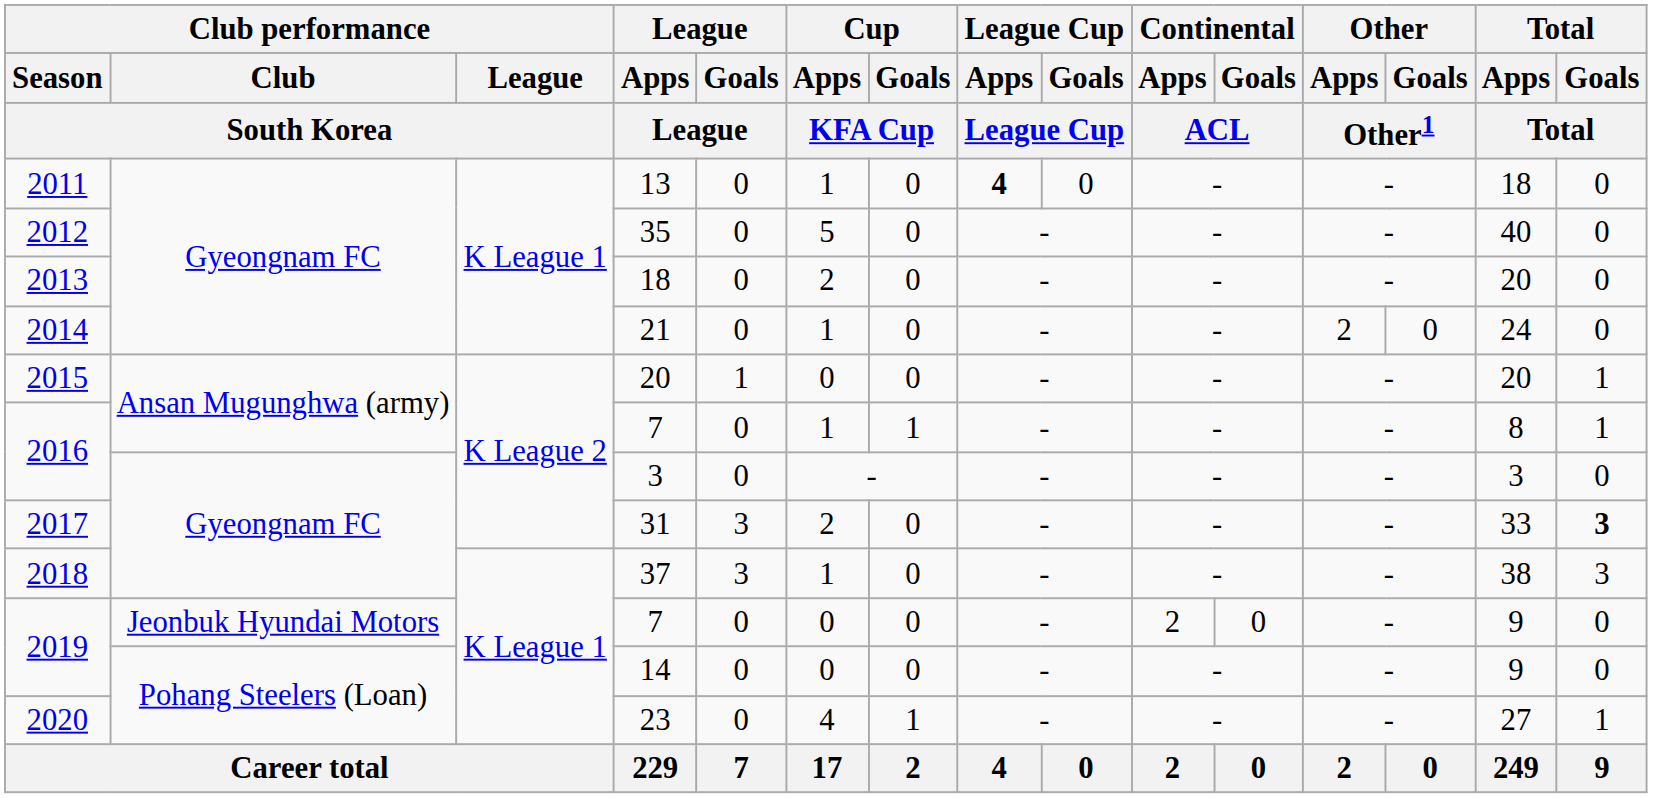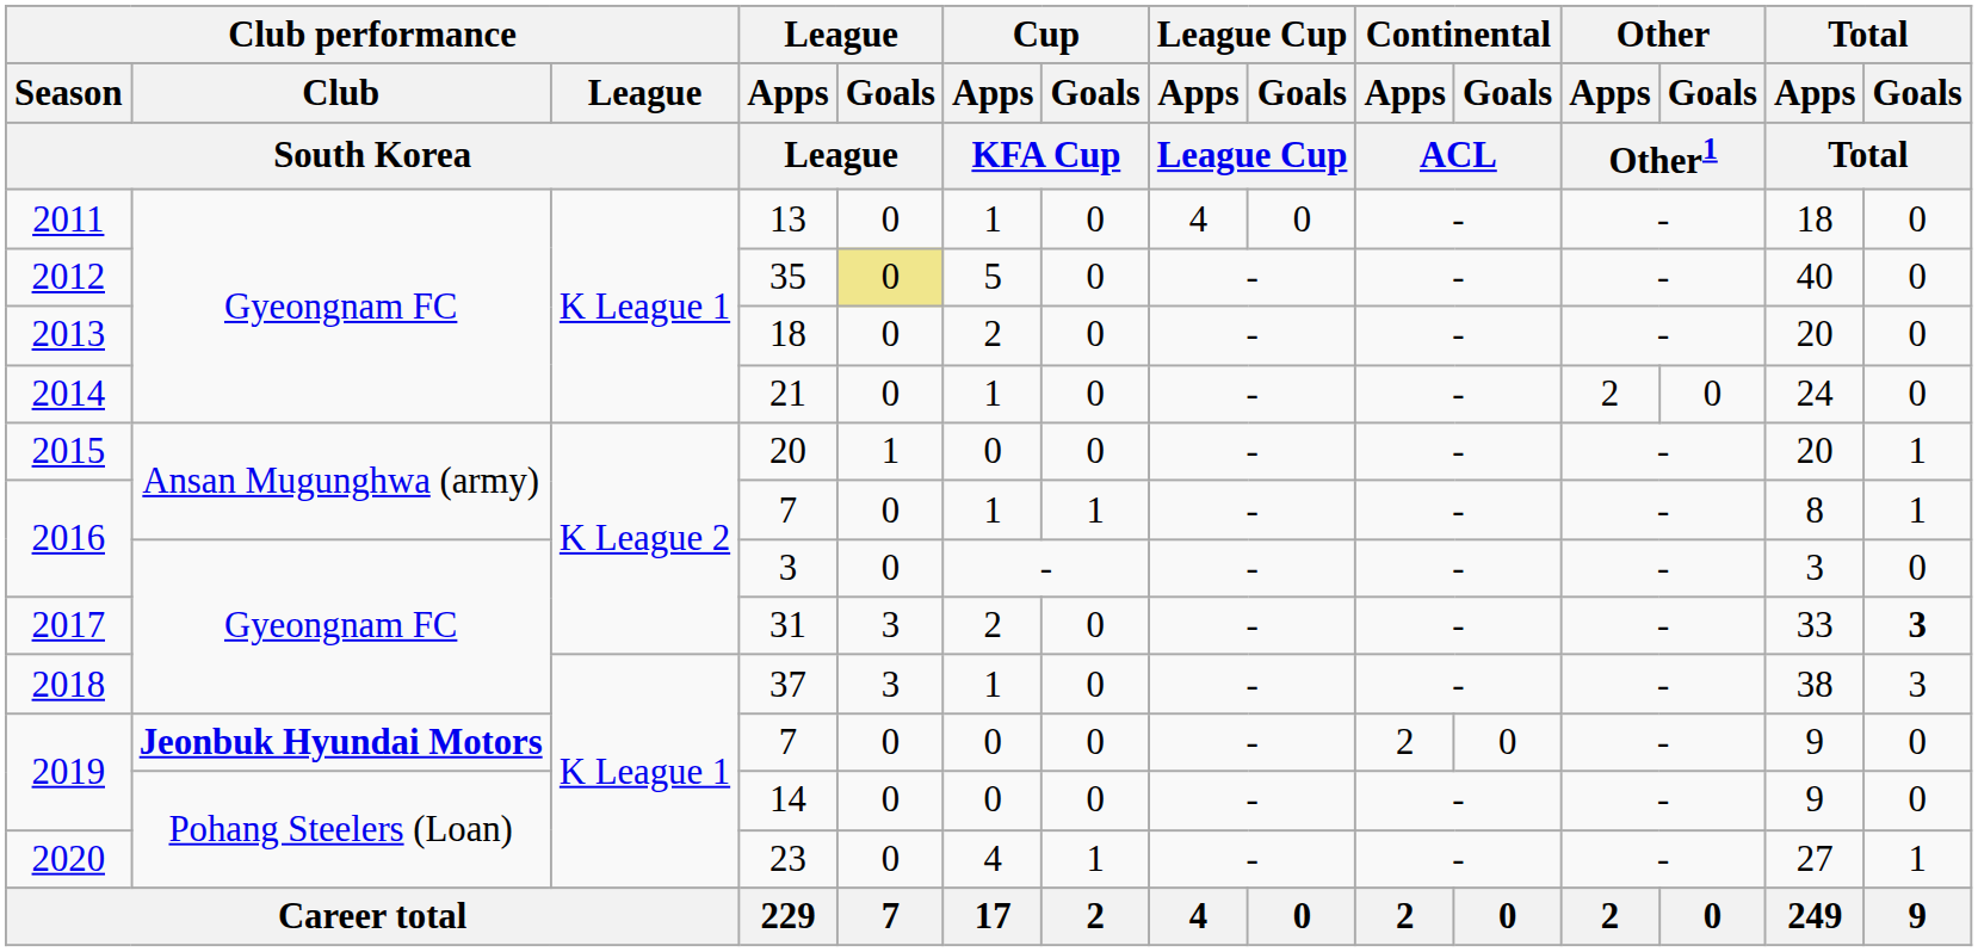13 | League Cup / Apps / League Cup: bold -> normal
35 | League / Goals / League: no background -> khaki background
2019 / 7 | Club performance / Club / South Korea: normal -> bold
